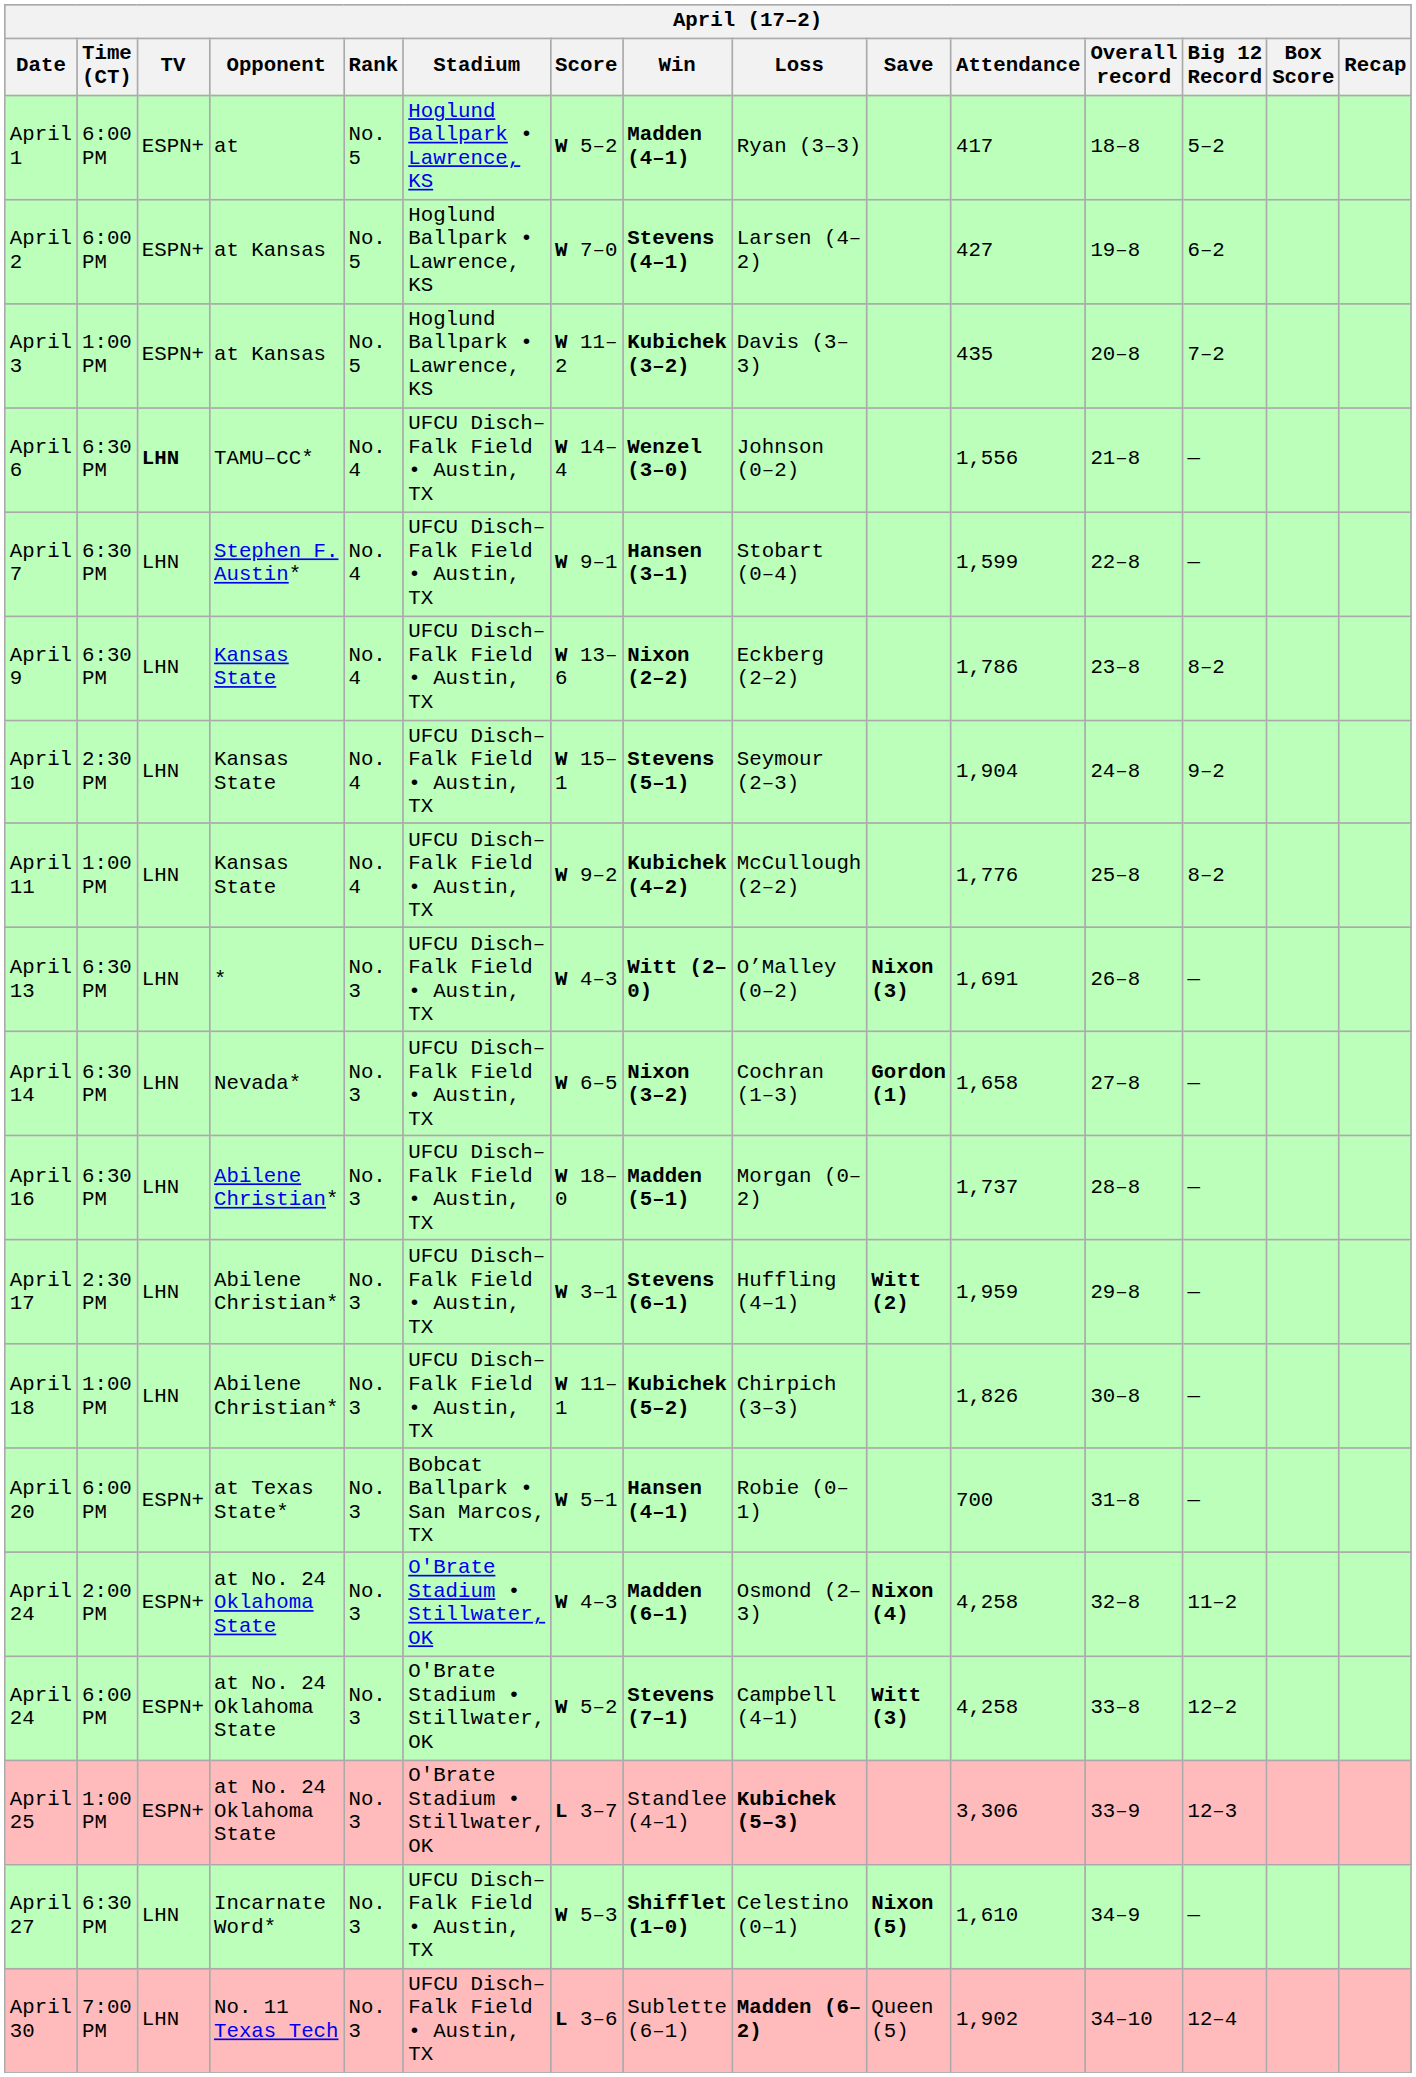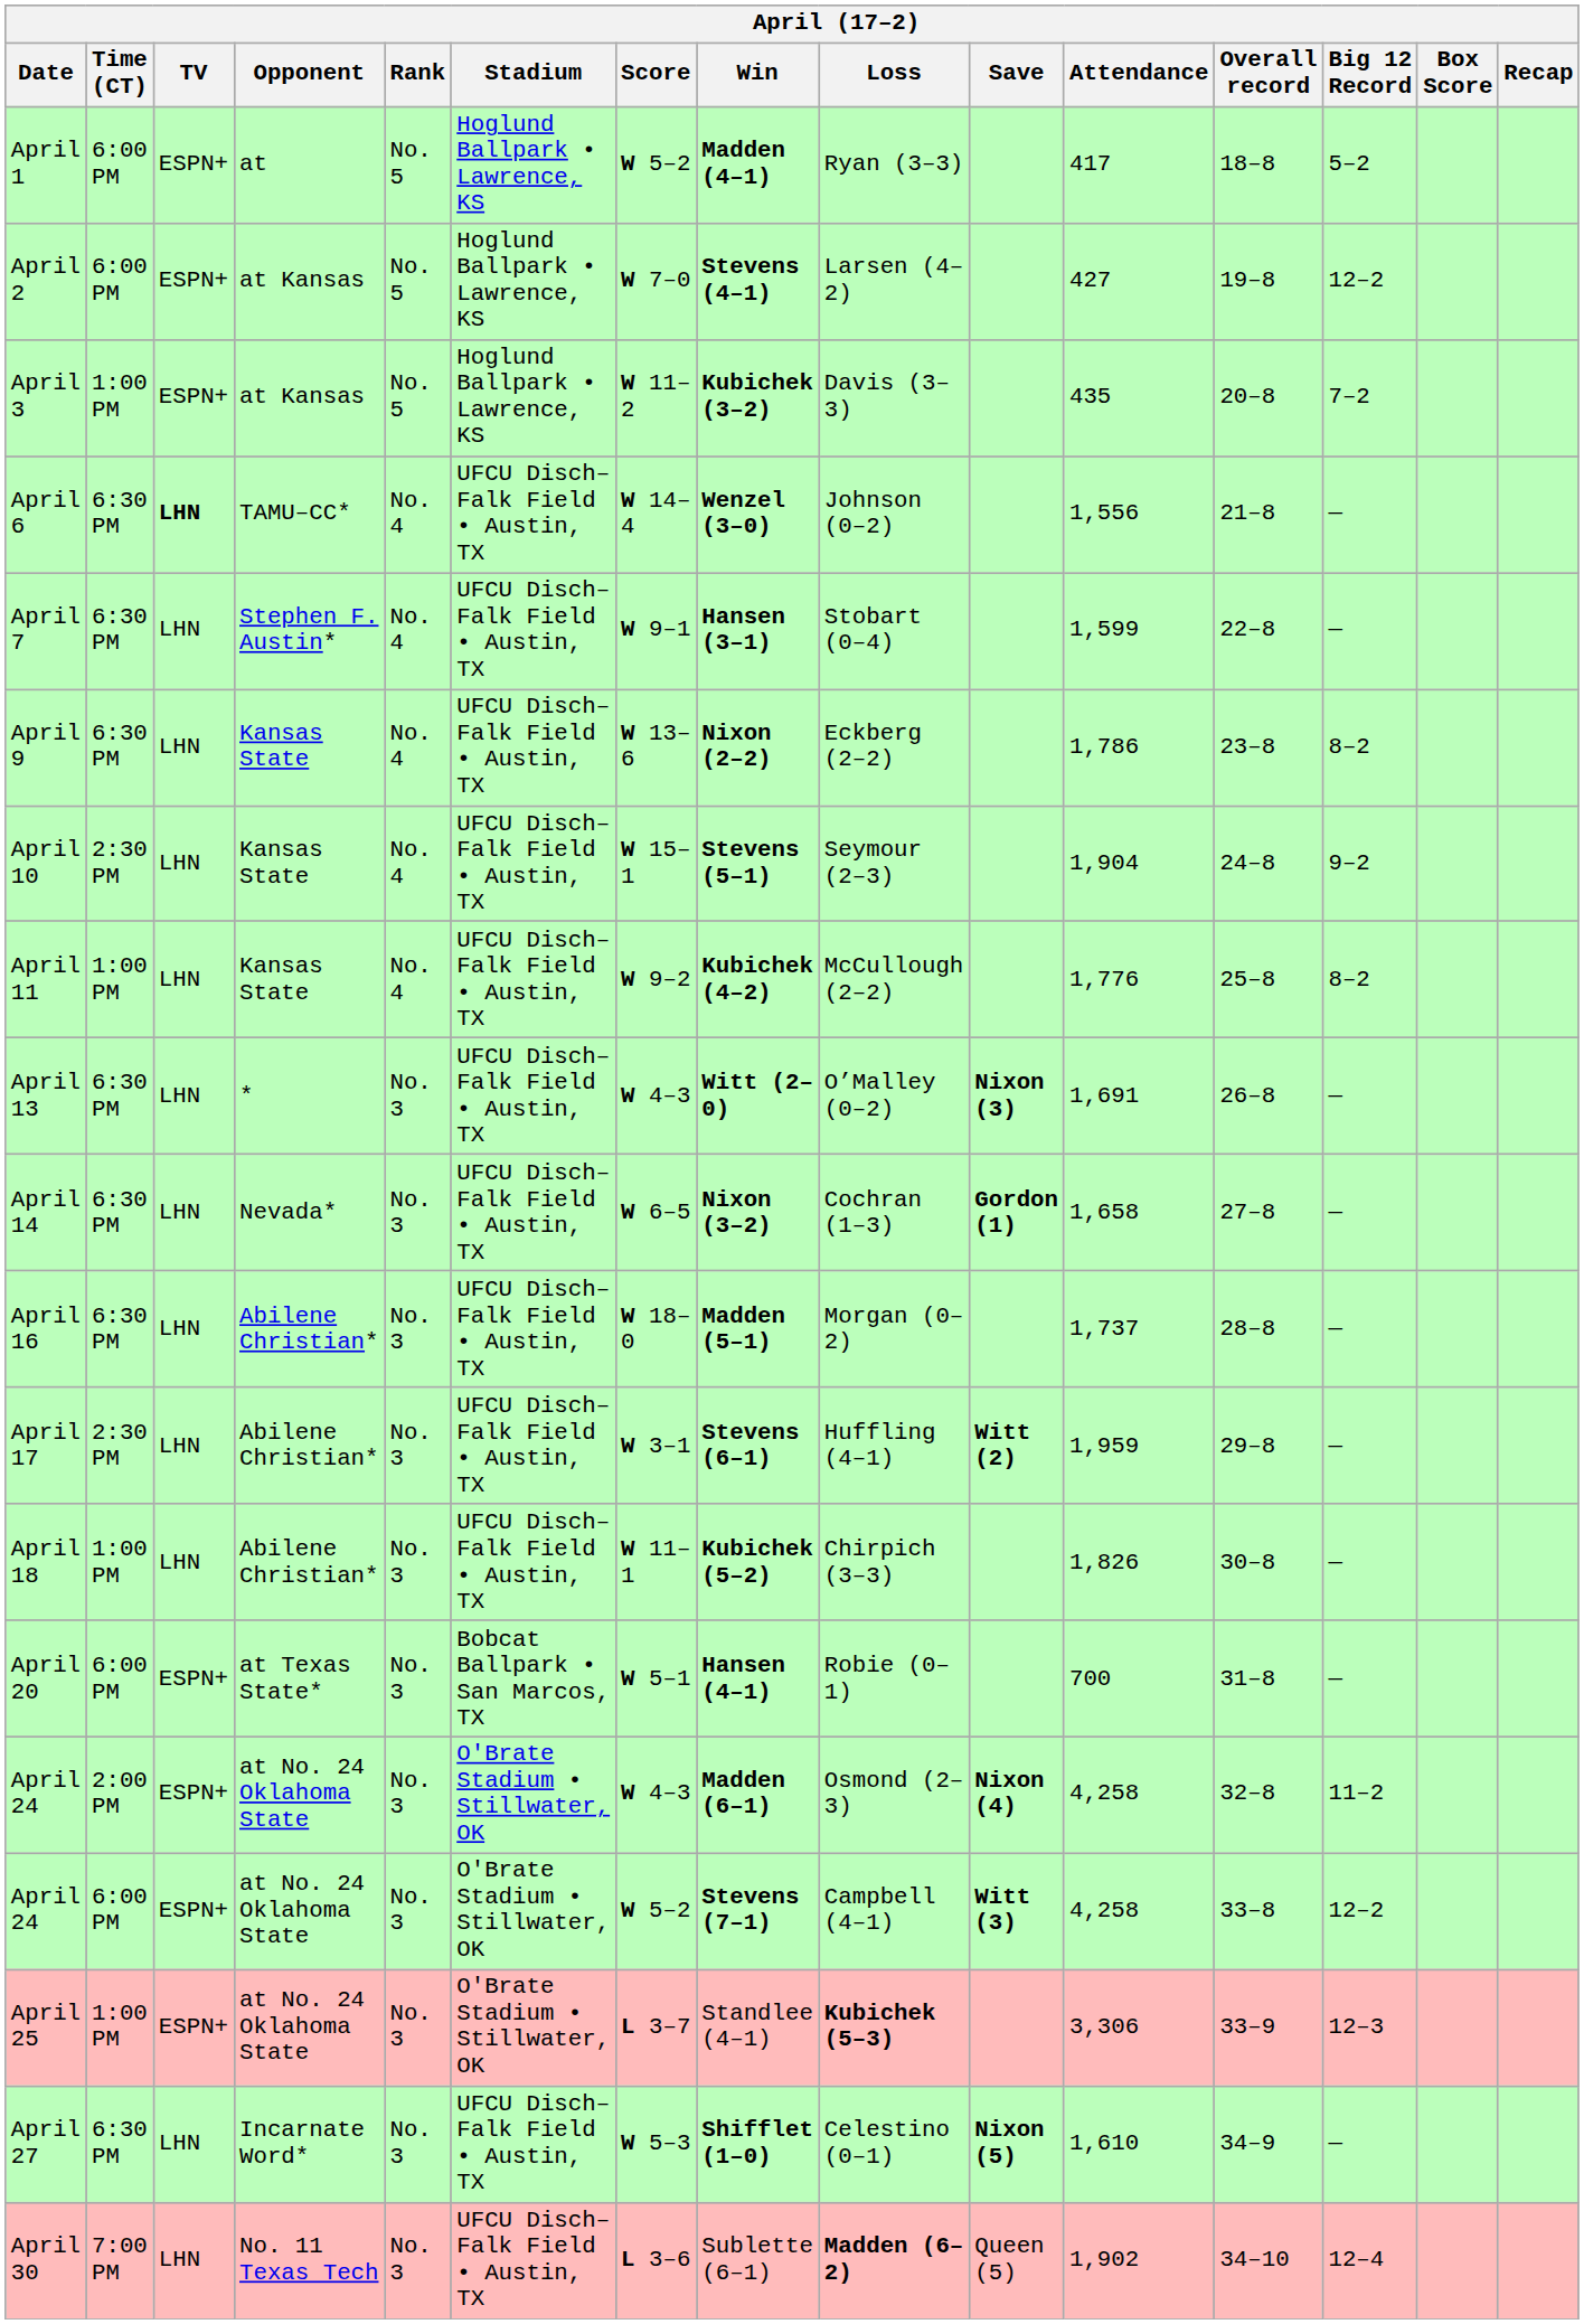April 2 | Big 12 Record: 6–2 -> 12–2
